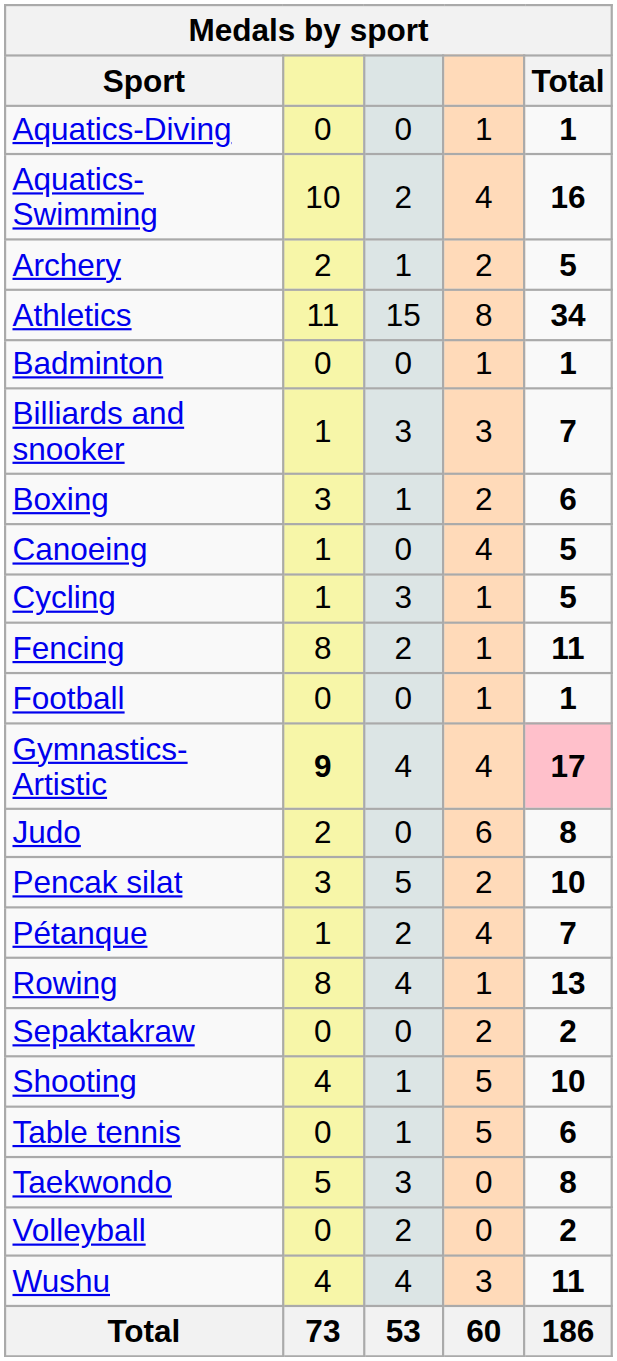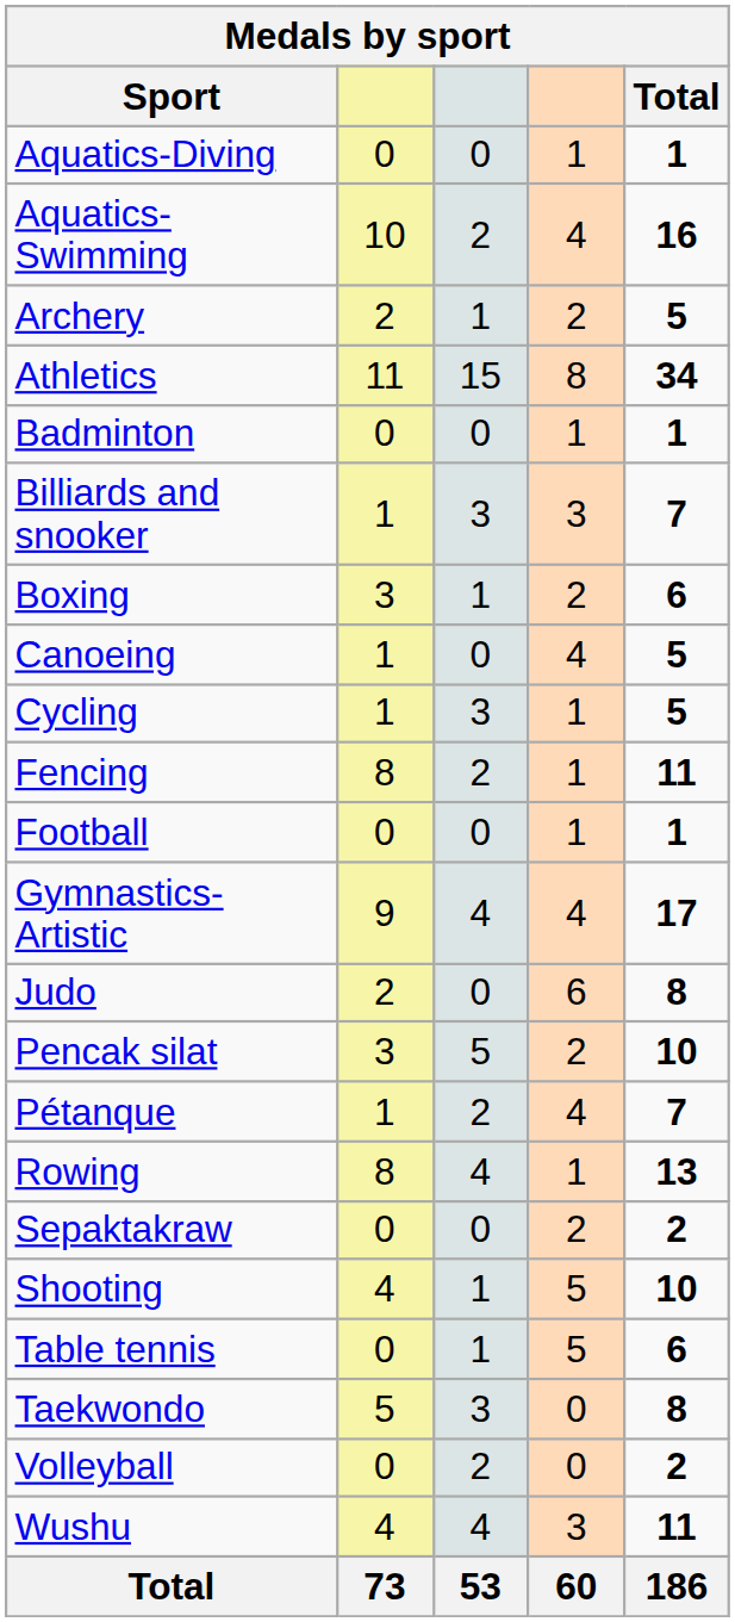Gymnastics-Artistic | column 2: bold -> normal
Gymnastics-Artistic | Total: pink background -> no background
